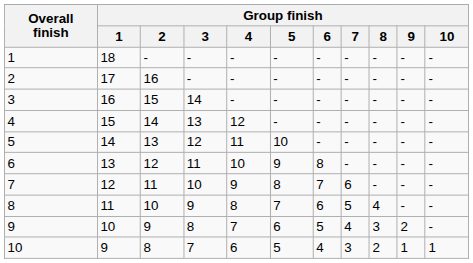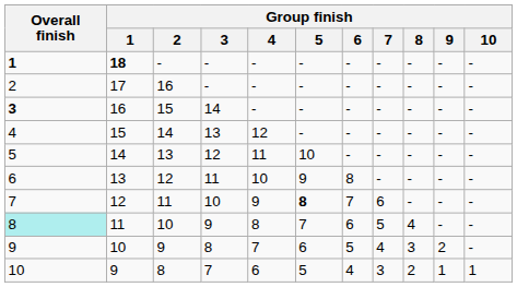row 3 | Overall finish: normal -> bold
row 3 | Group finish / 1: normal -> bold
row 5 | Overall finish: normal -> bold
row 9 | Group finish / 5: normal -> bold
row 10 | Overall finish: no background -> paleturquoise background
